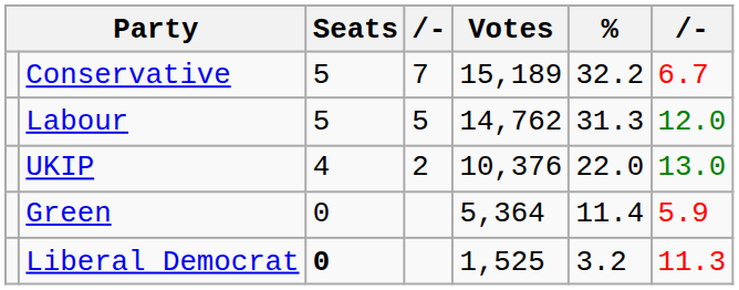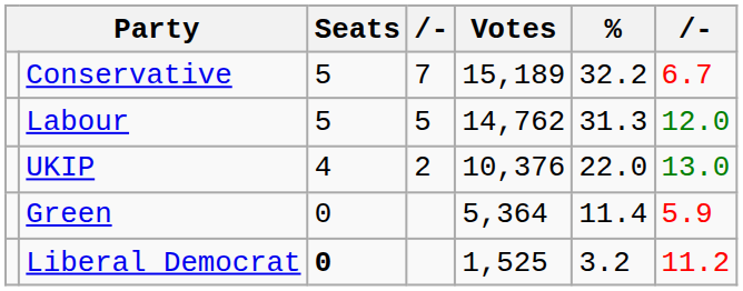Liberal Democrat | column 7: 11.3 -> 11.2
